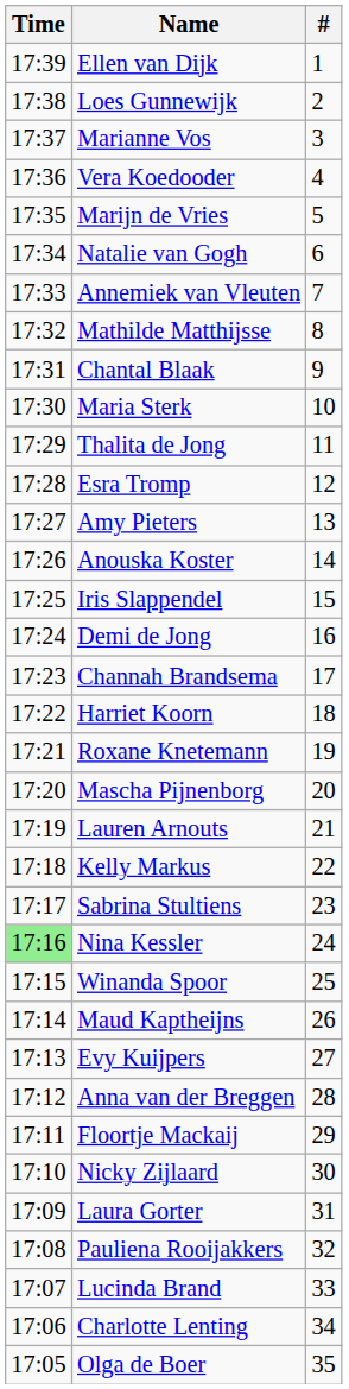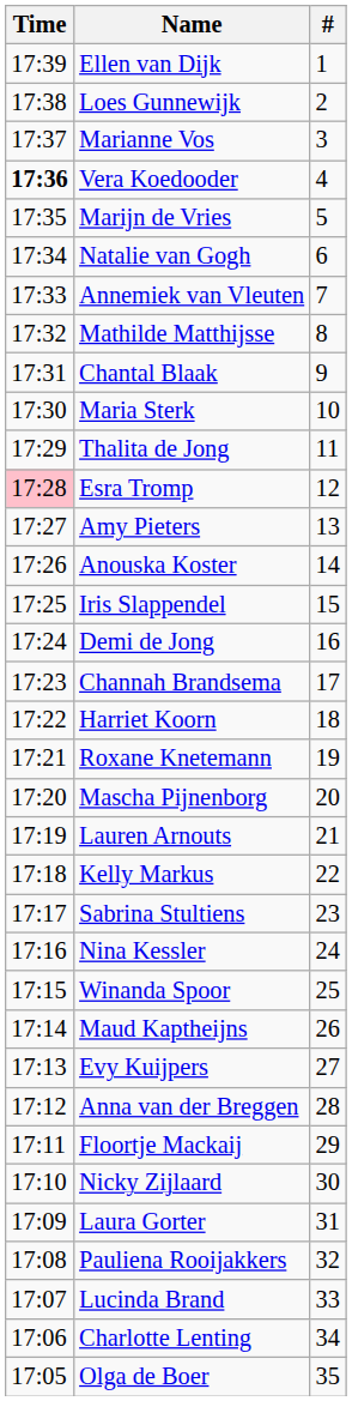Vera Koedooder | Time: normal -> bold
Esra Tromp | Time: no background -> pink background
Nina Kessler | Time: lightgreen background -> no background
